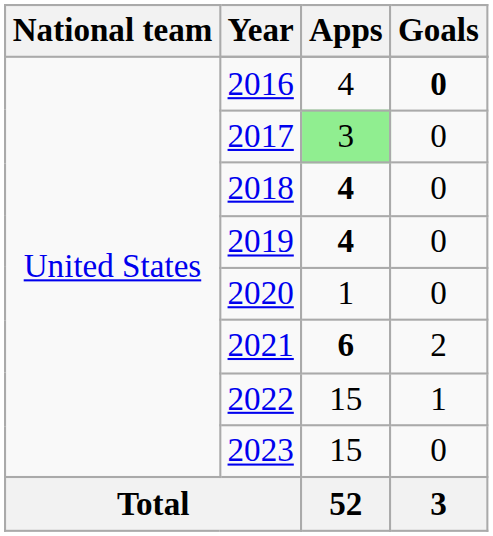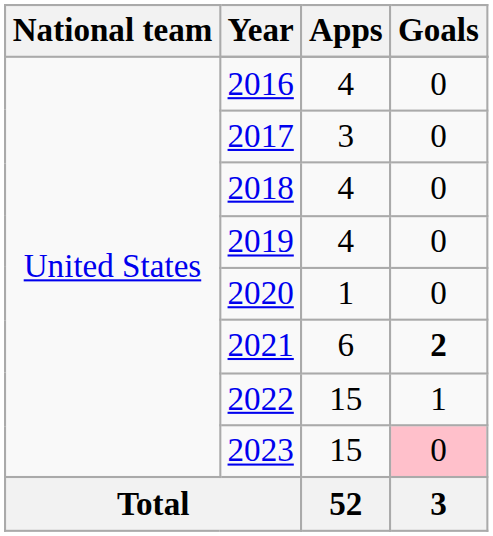2016 | Goals: bold -> normal
2017 | Apps: lightgreen background -> no background
2018 | Apps: bold -> normal
2019 | Apps: bold -> normal
2021 | Apps: bold -> normal
2021 | Goals: normal -> bold
2023 | Goals: no background -> pink background
